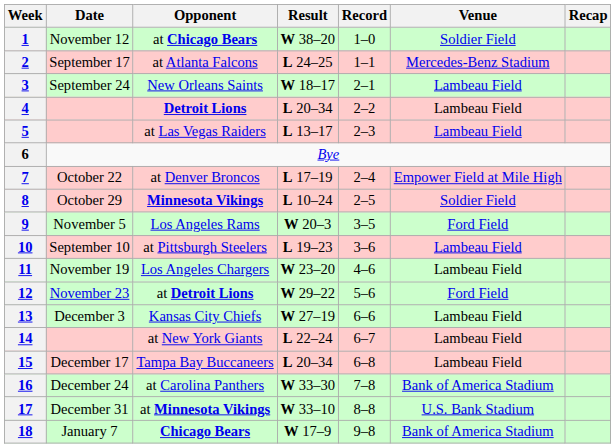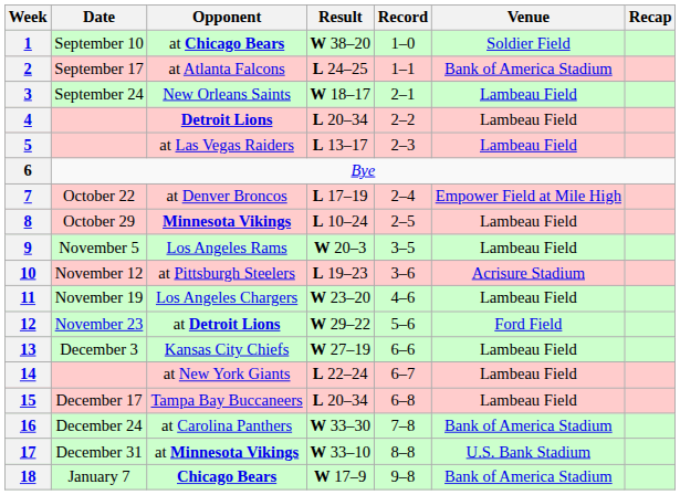1 | Date: November 12 -> September 10
2 | Venue: Mercedes-Benz Stadium -> Bank of America Stadium
8 | Venue: Soldier Field -> Lambeau Field
9 | Venue: Ford Field -> Lambeau Field
10 | Date: September 10 -> November 12
10 | Venue: Lambeau Field -> Acrisure Stadium
